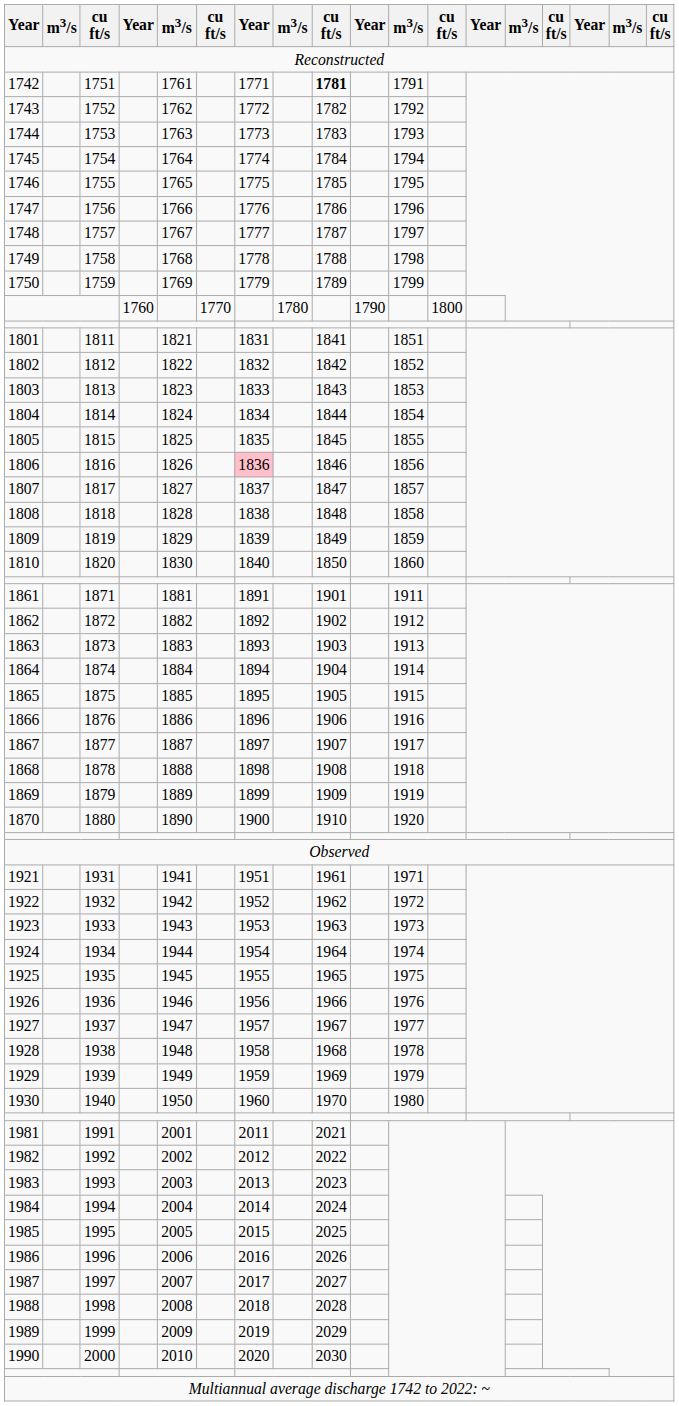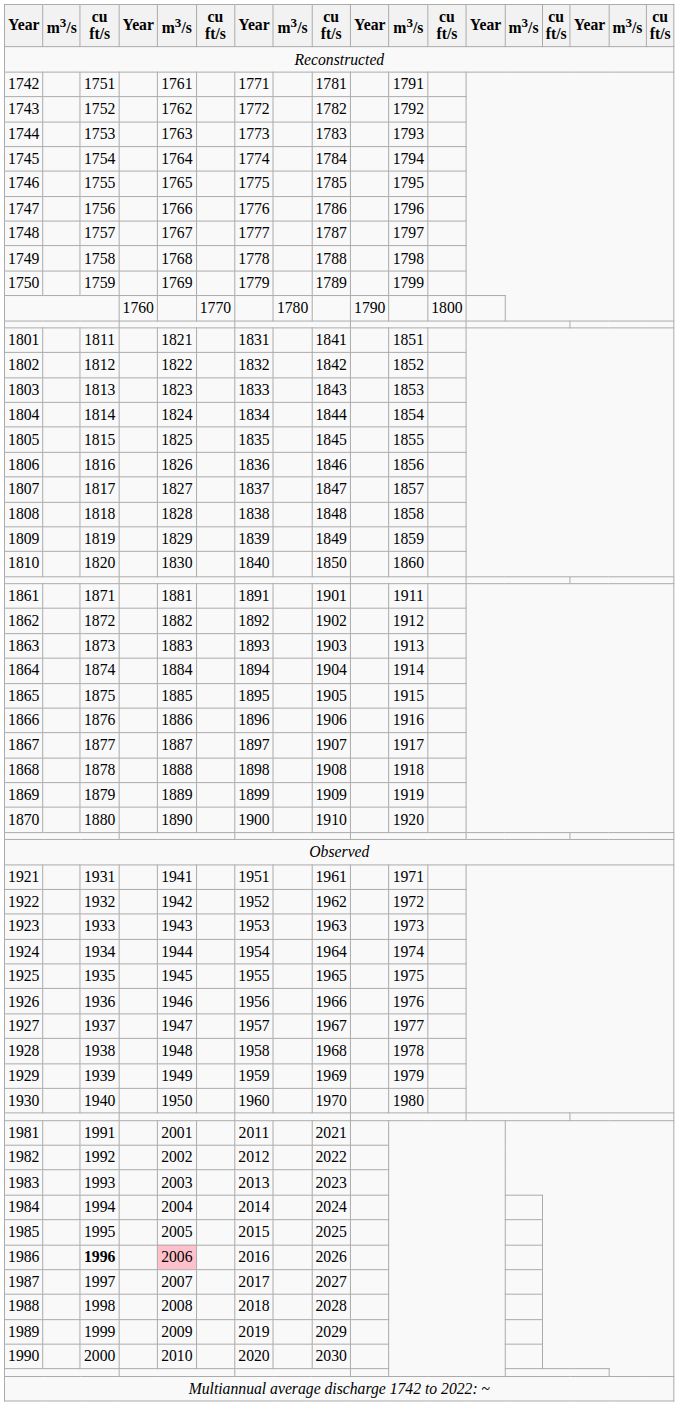1742 | column 9: bold -> normal
1806 | column 7: pink background -> no background
1986 | column 3: normal -> bold
1986 | column 5: no background -> pink background
